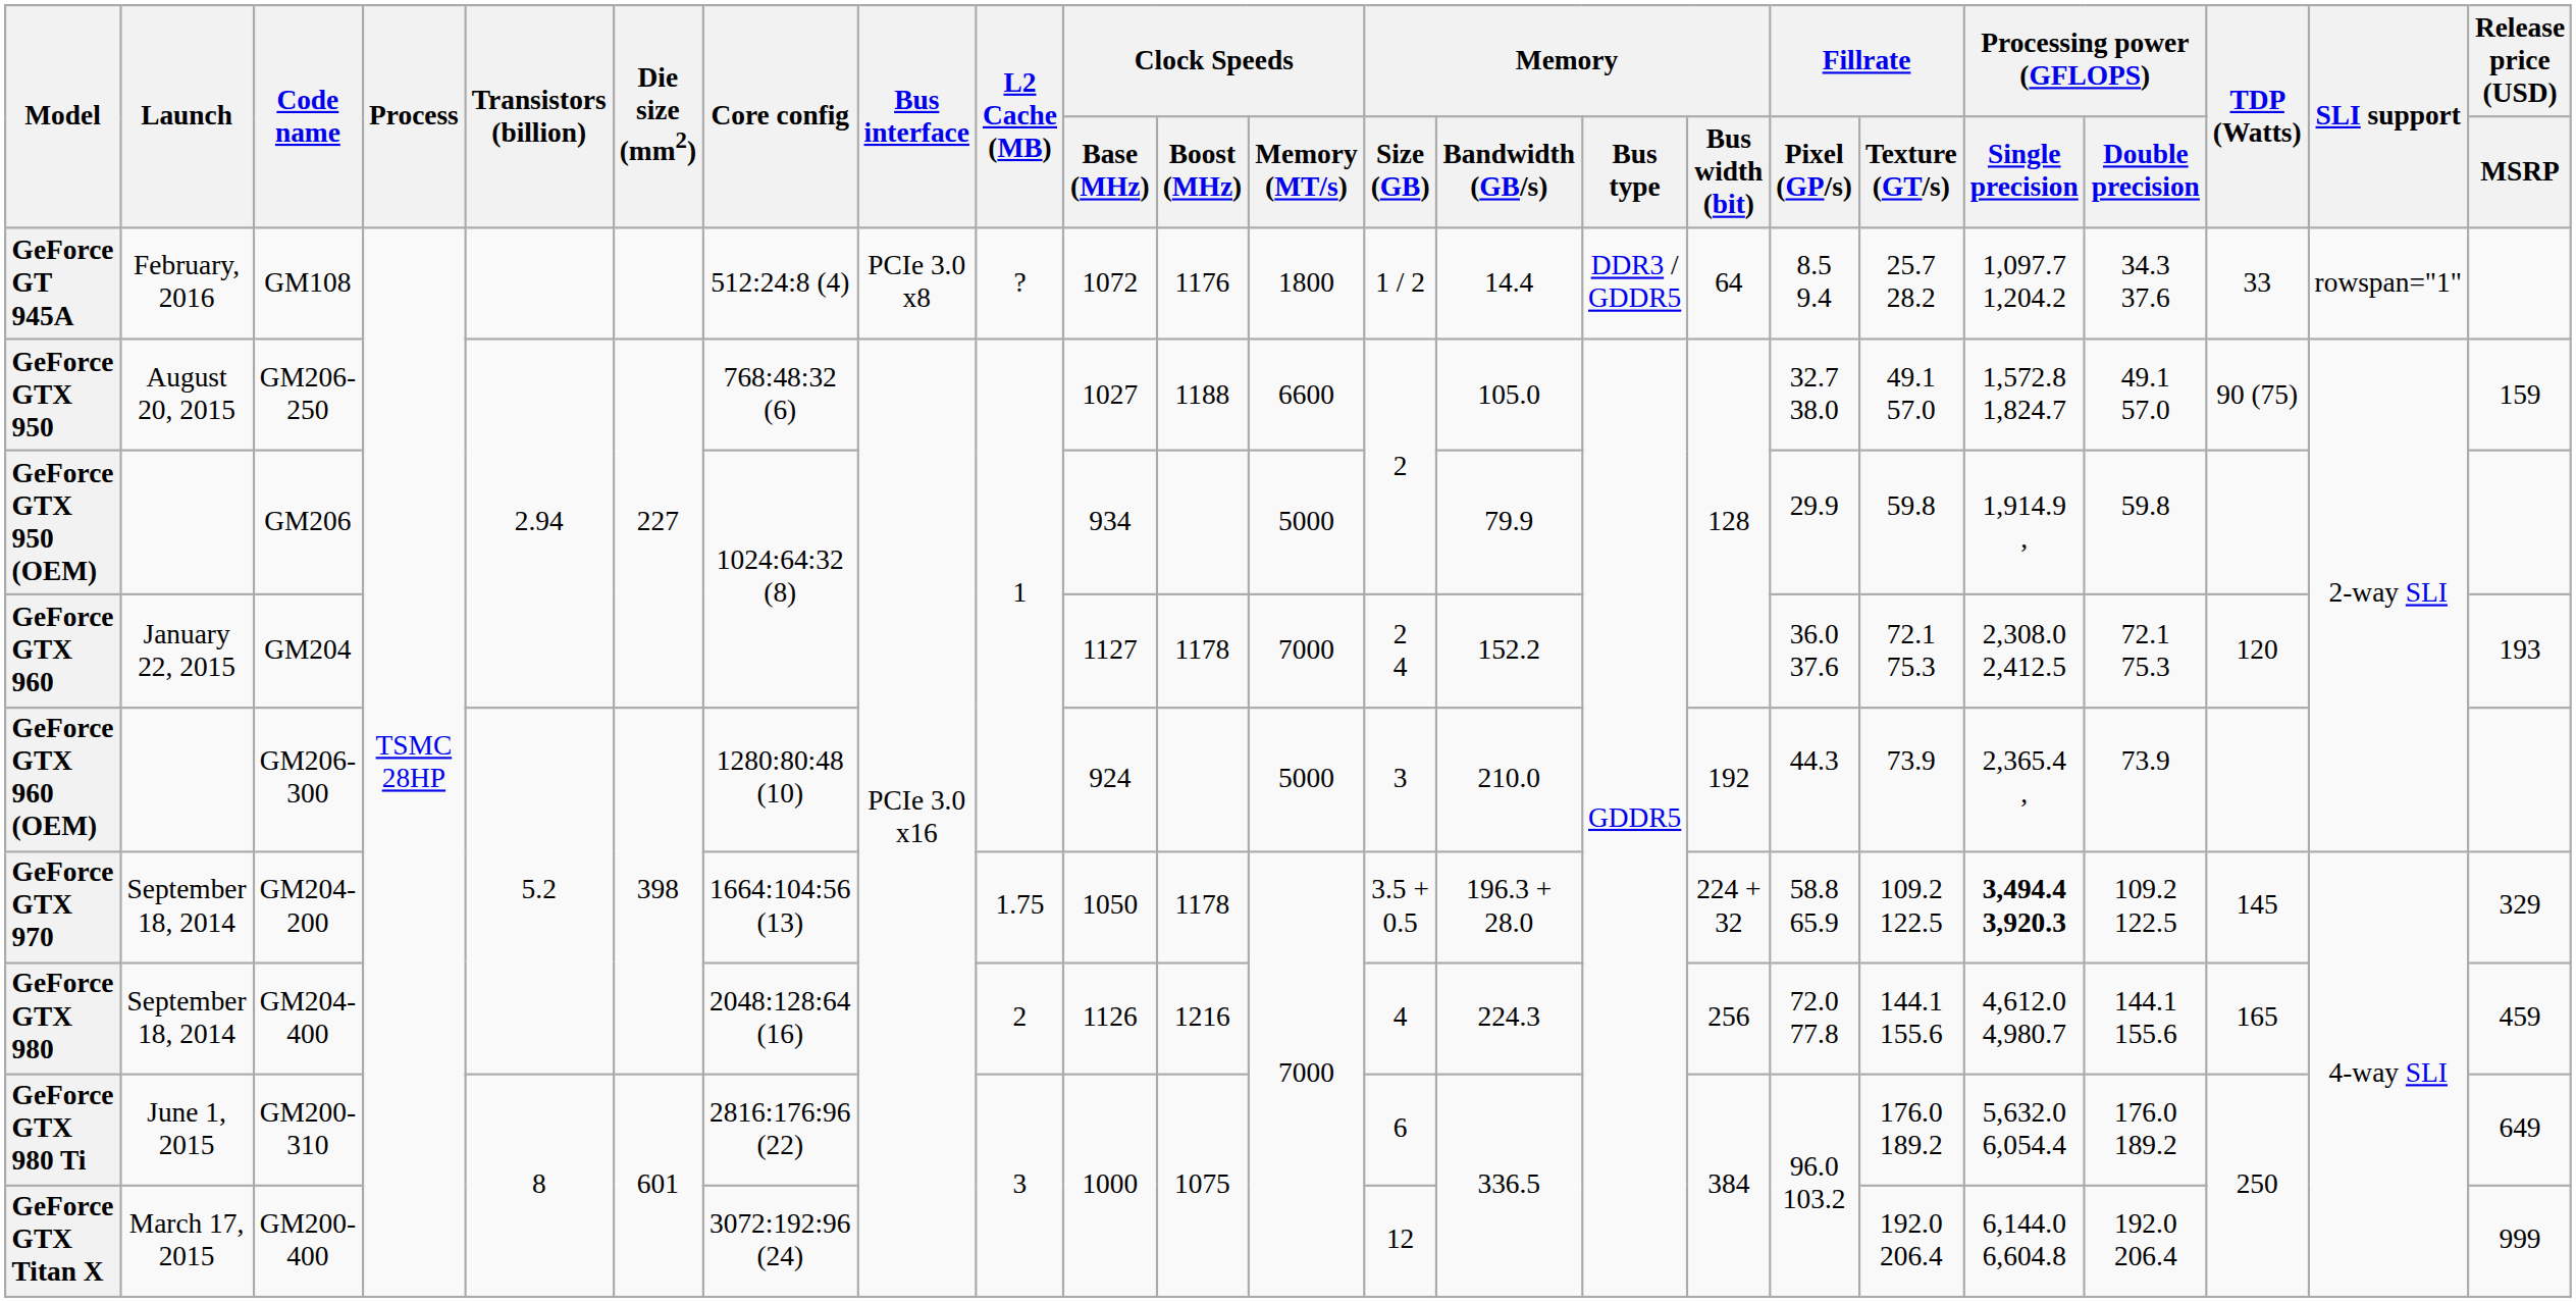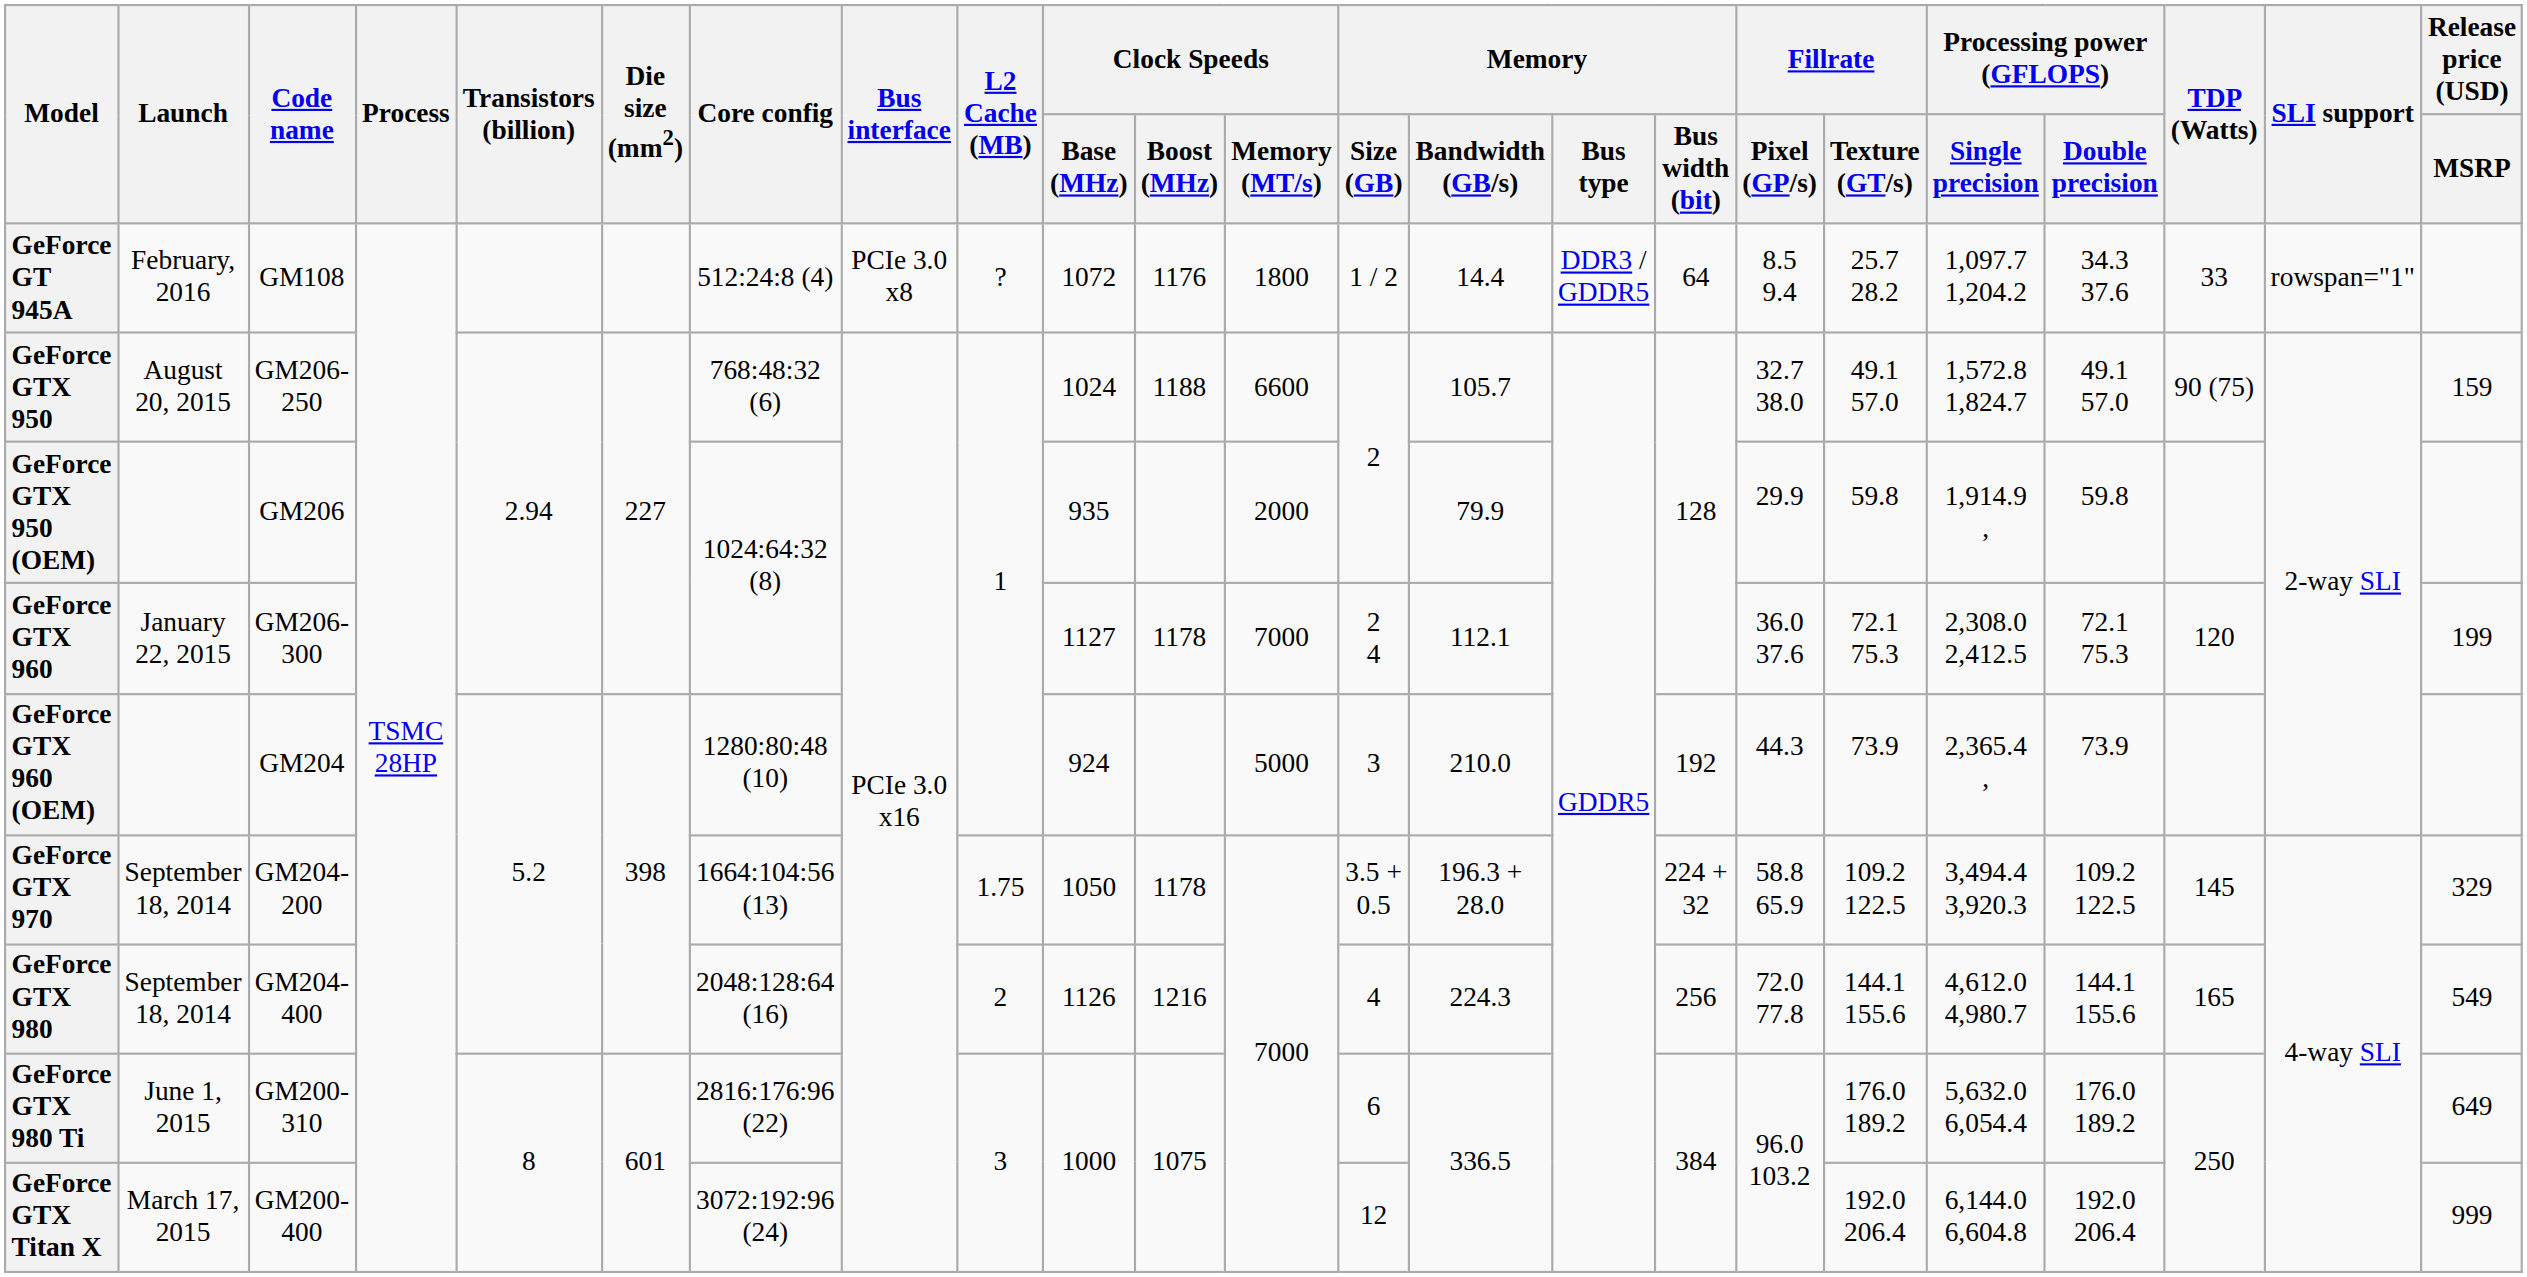GeForce GTX 950 | Clock Speeds / Base (MHz): 1027 -> 1024
GeForce GTX 950 | Memory / Bandwidth (GB/s): 105.0 -> 105.7
GeForce GTX 950 (OEM) | Clock Speeds / Base (MHz): 934 -> 935
GeForce GTX 950 (OEM) | Clock Speeds / Memory (MT/s): 5000 -> 2000
GeForce GTX 960 | Code name: GM204 -> GM206-300
GeForce GTX 960 | Memory / Bandwidth (GB/s): 152.2 -> 112.1
GeForce GTX 960 | Release price (USD) / MSRP: 193 -> 199
GeForce GTX 960 (OEM) | Code name: GM206-300 -> GM204
GeForce GTX 970 | Processing power (GFLOPS) / Single precision: bold -> normal
GeForce GTX 980 | Release price (USD) / MSRP: 459 -> 549
